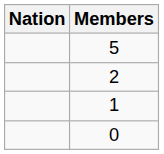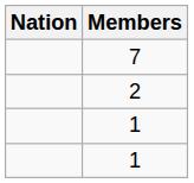row 2 | Members: 5 -> 7
row 5 | Members: 0 -> 1
